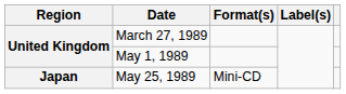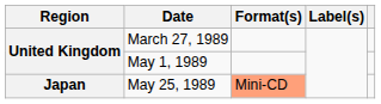May 25, 1989 | Format(s): no background -> lightsalmon background
